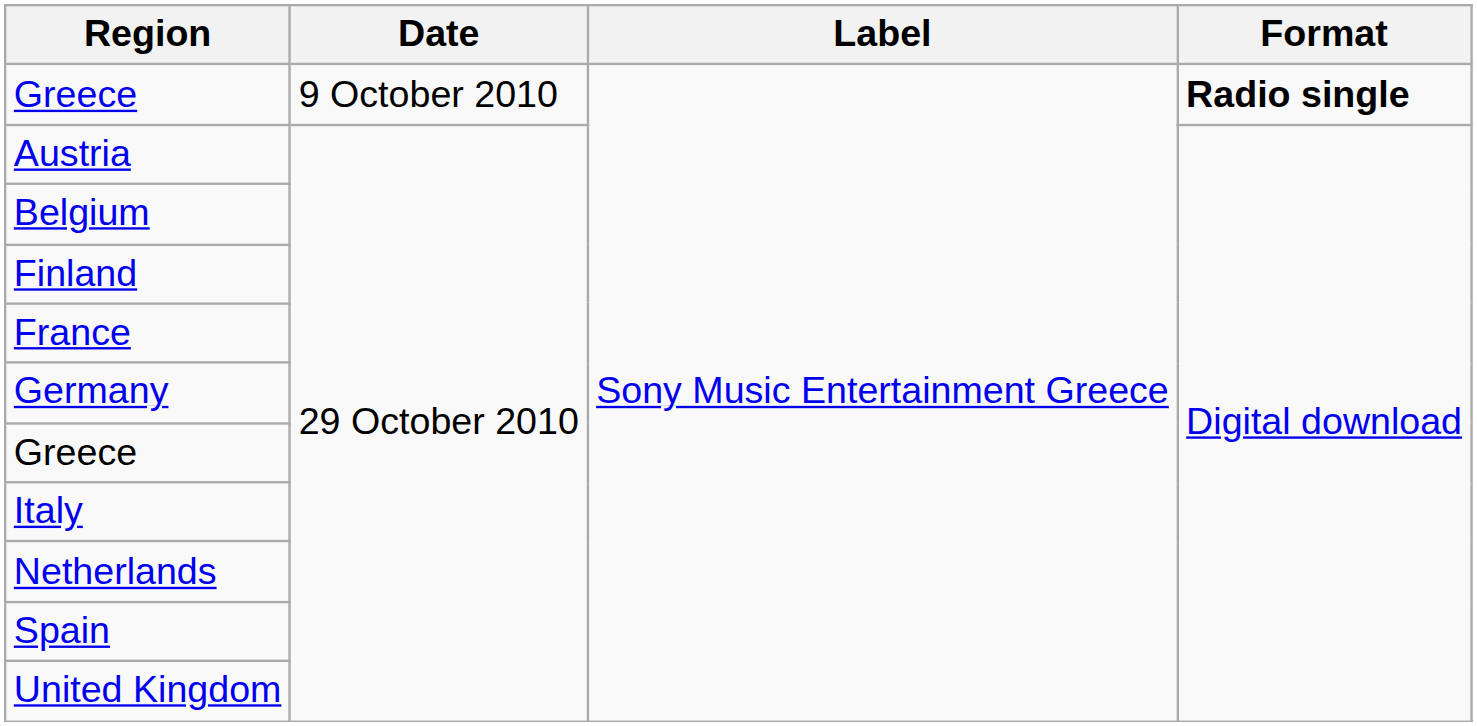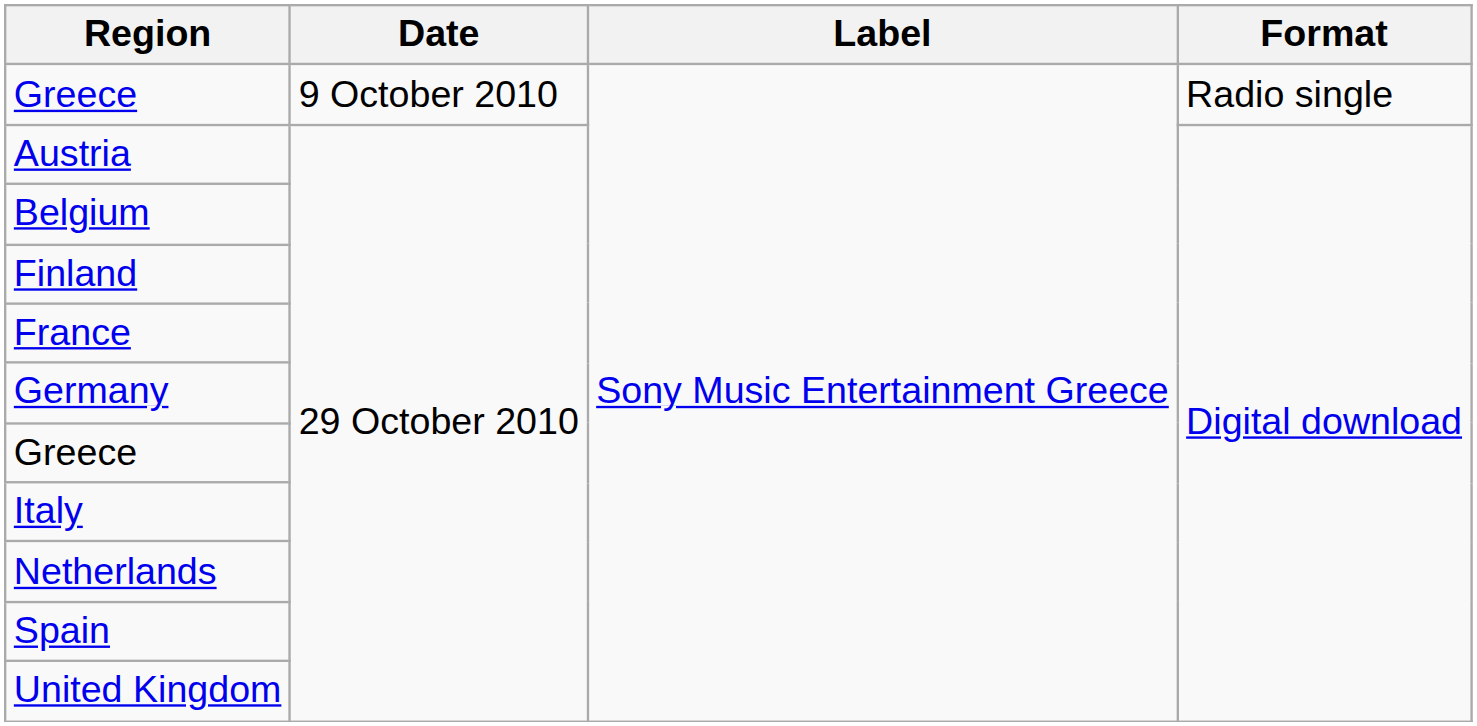Greece / 9 October 2010 | Format: bold -> normal
